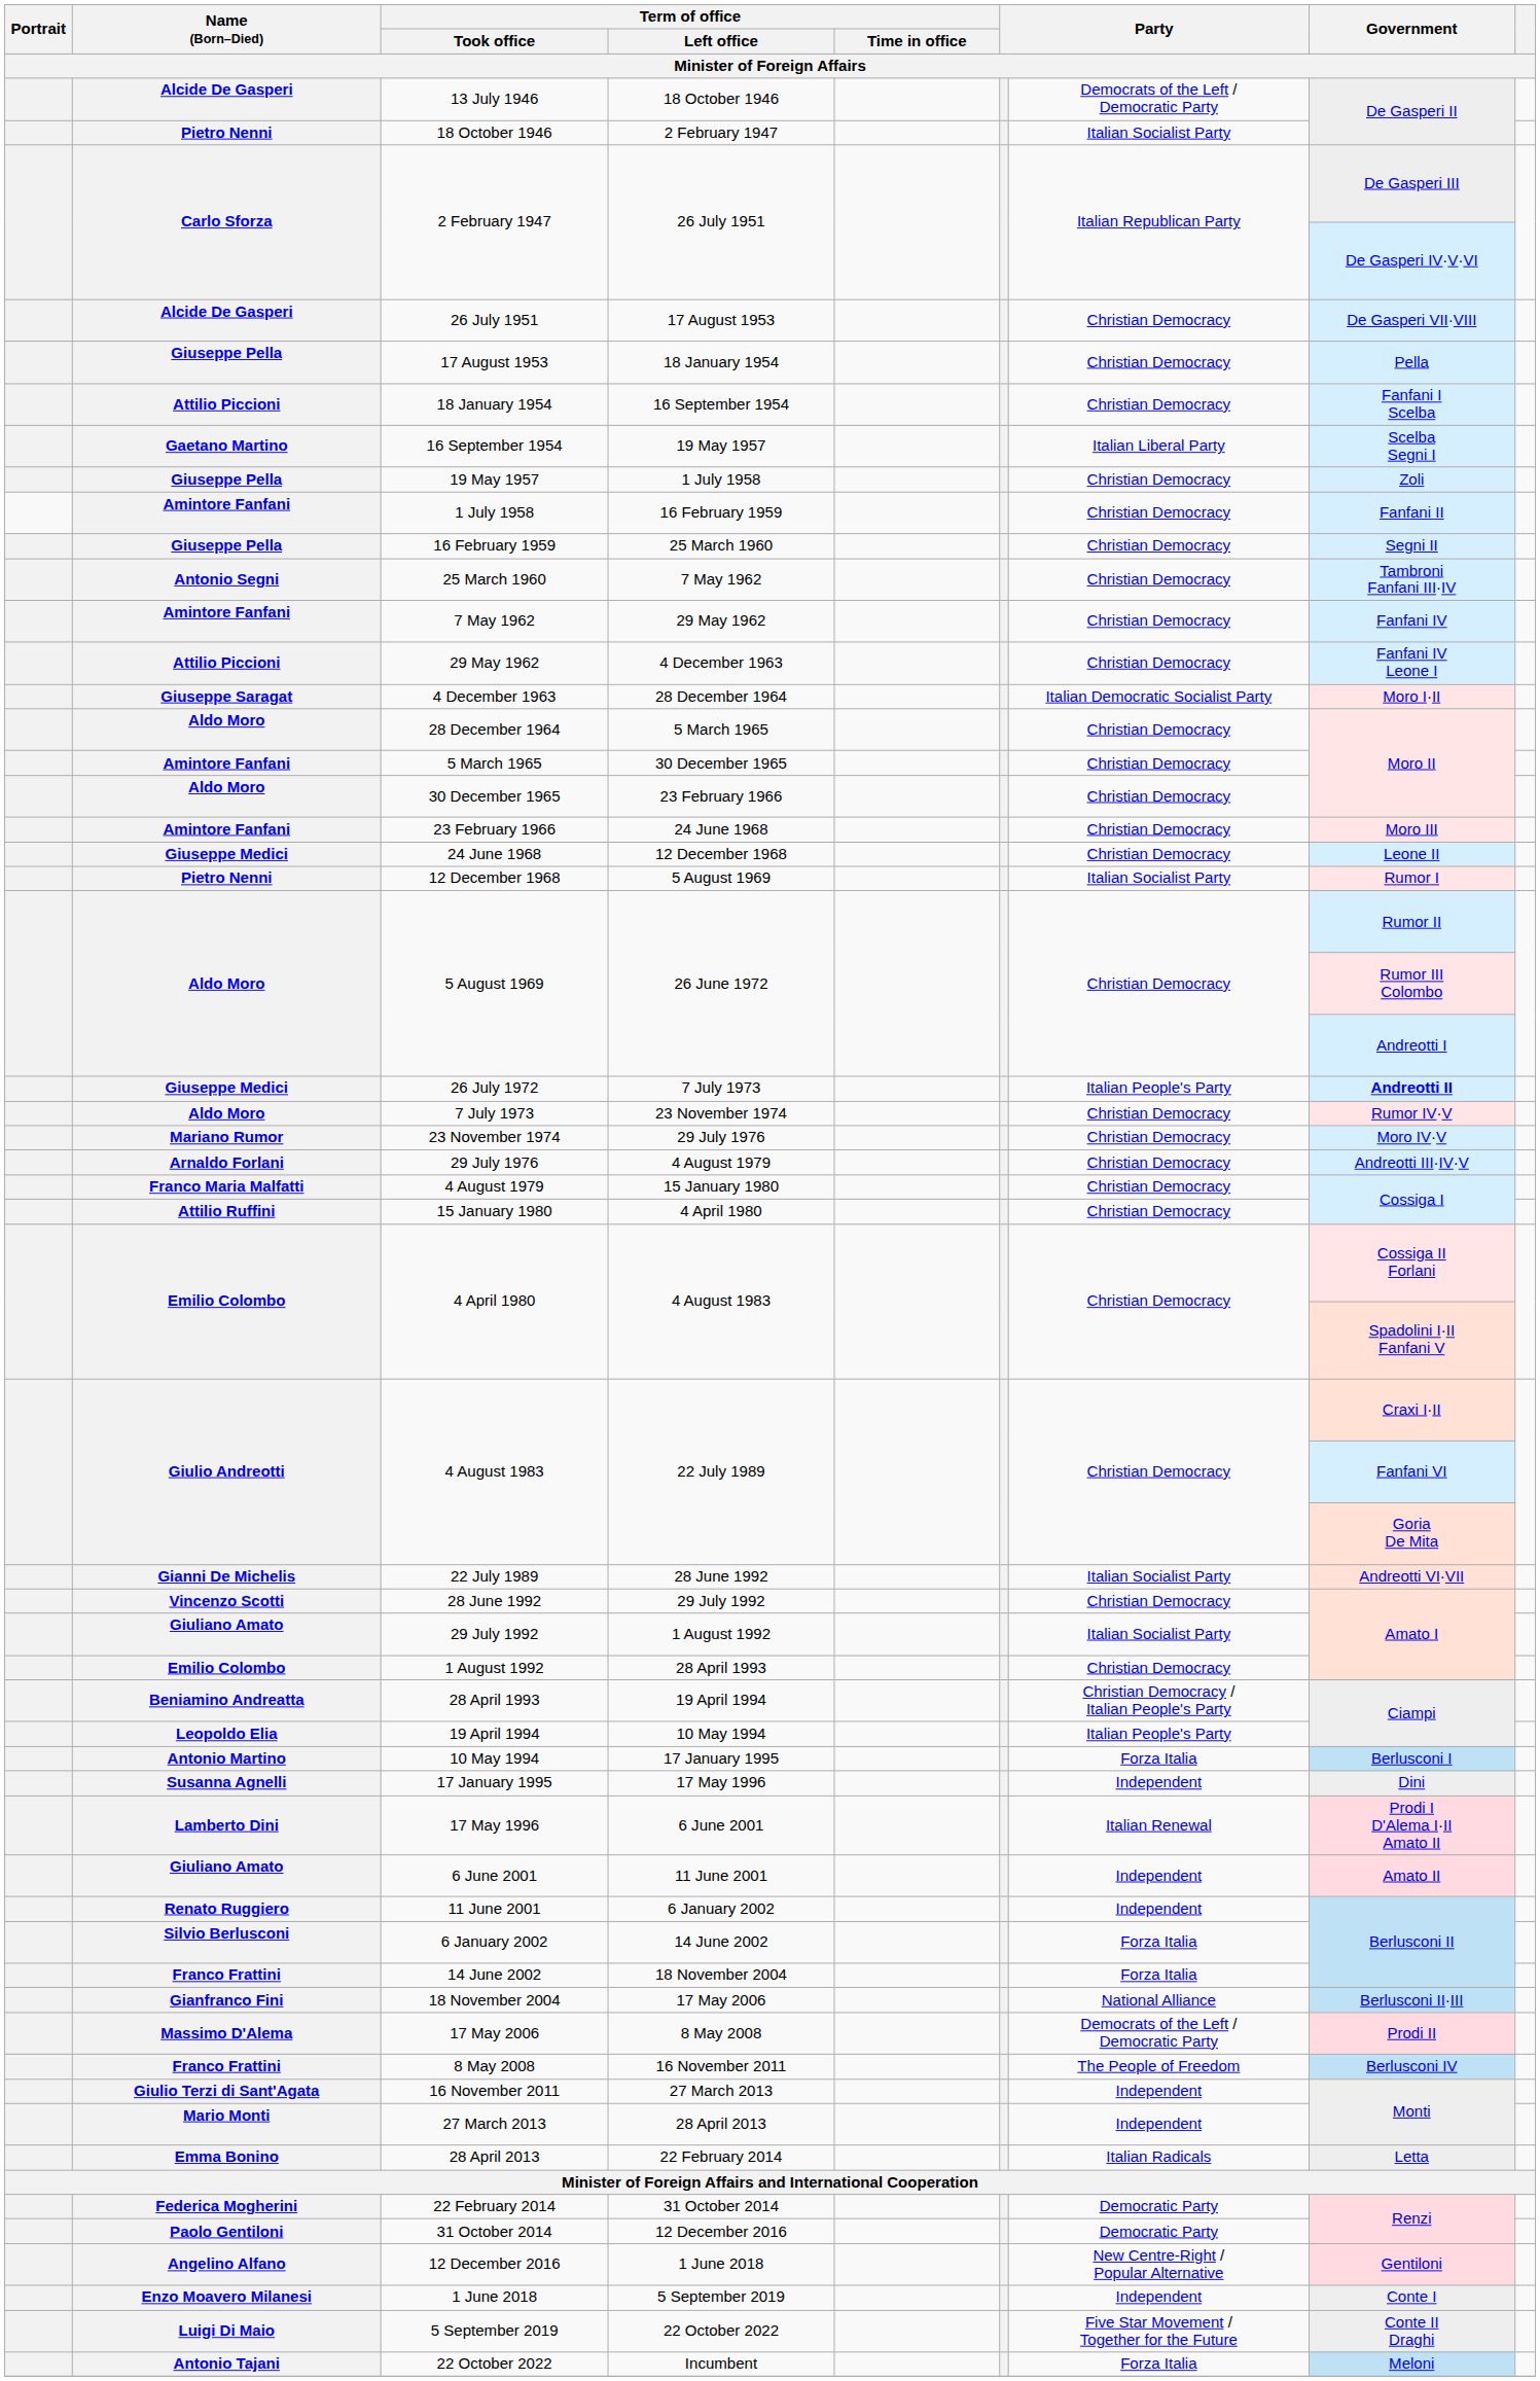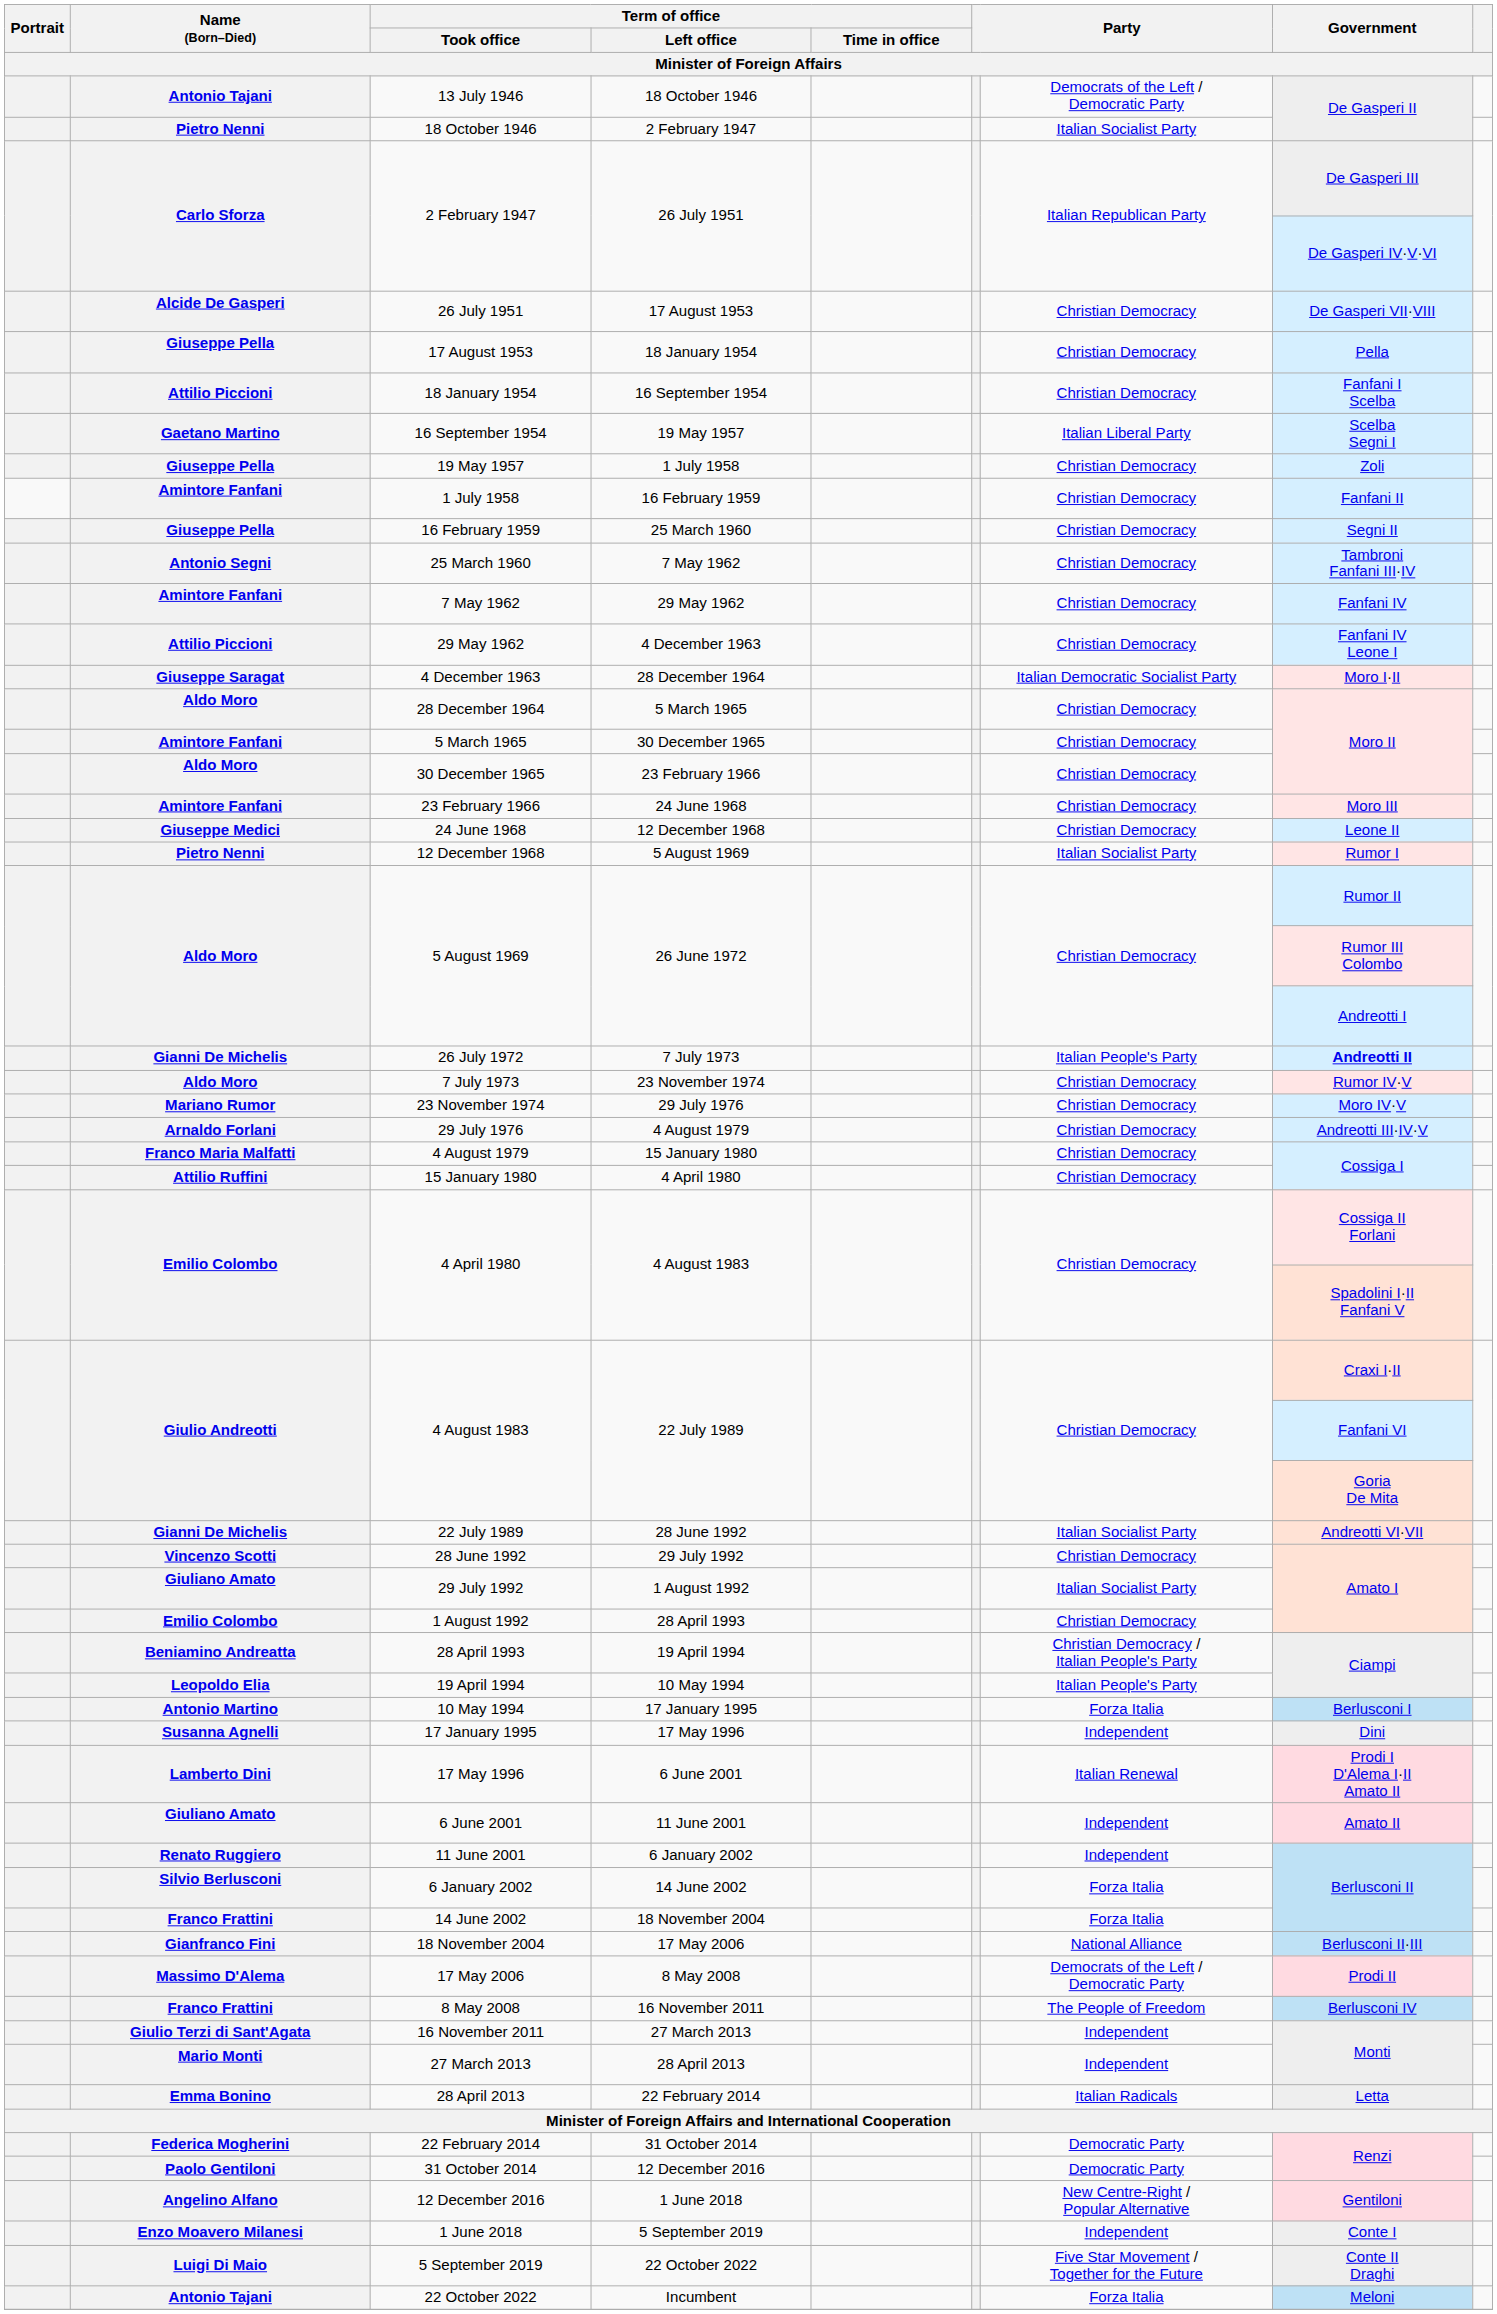13 July 1946 | Name (Born–Died): Alcide De Gasperi -> Antonio Tajani
26 July 1972 | Name (Born–Died): Giuseppe Medici -> Gianni De Michelis
